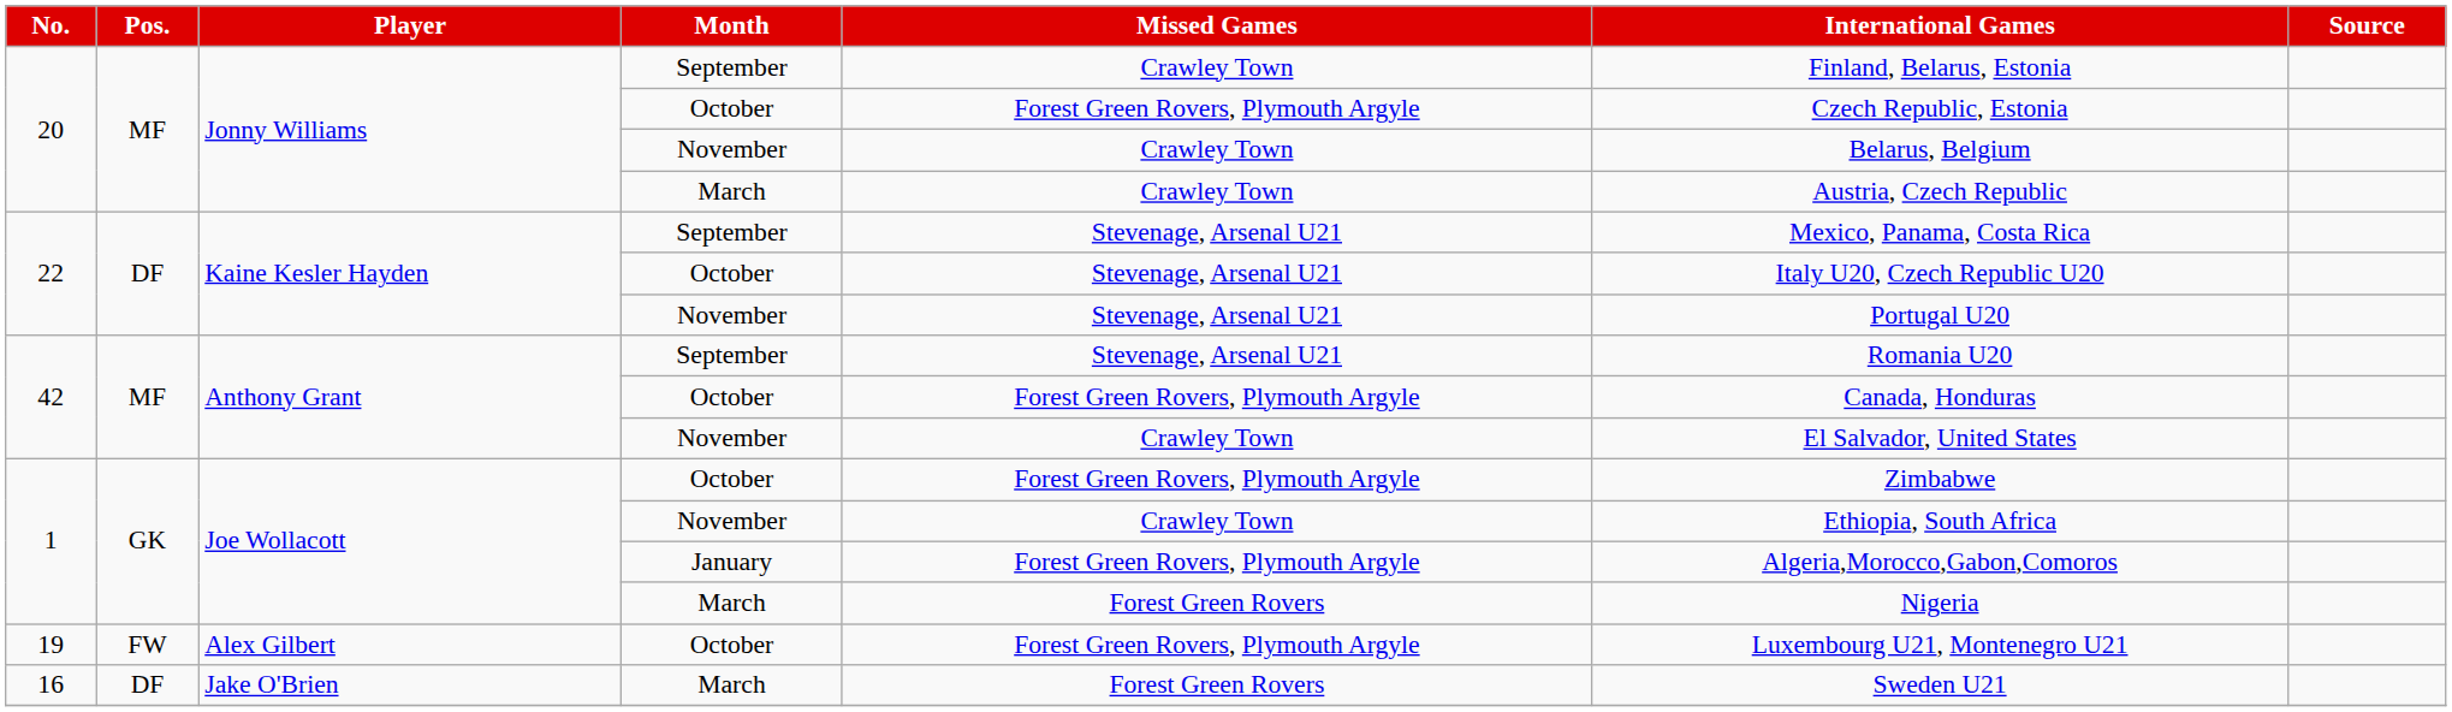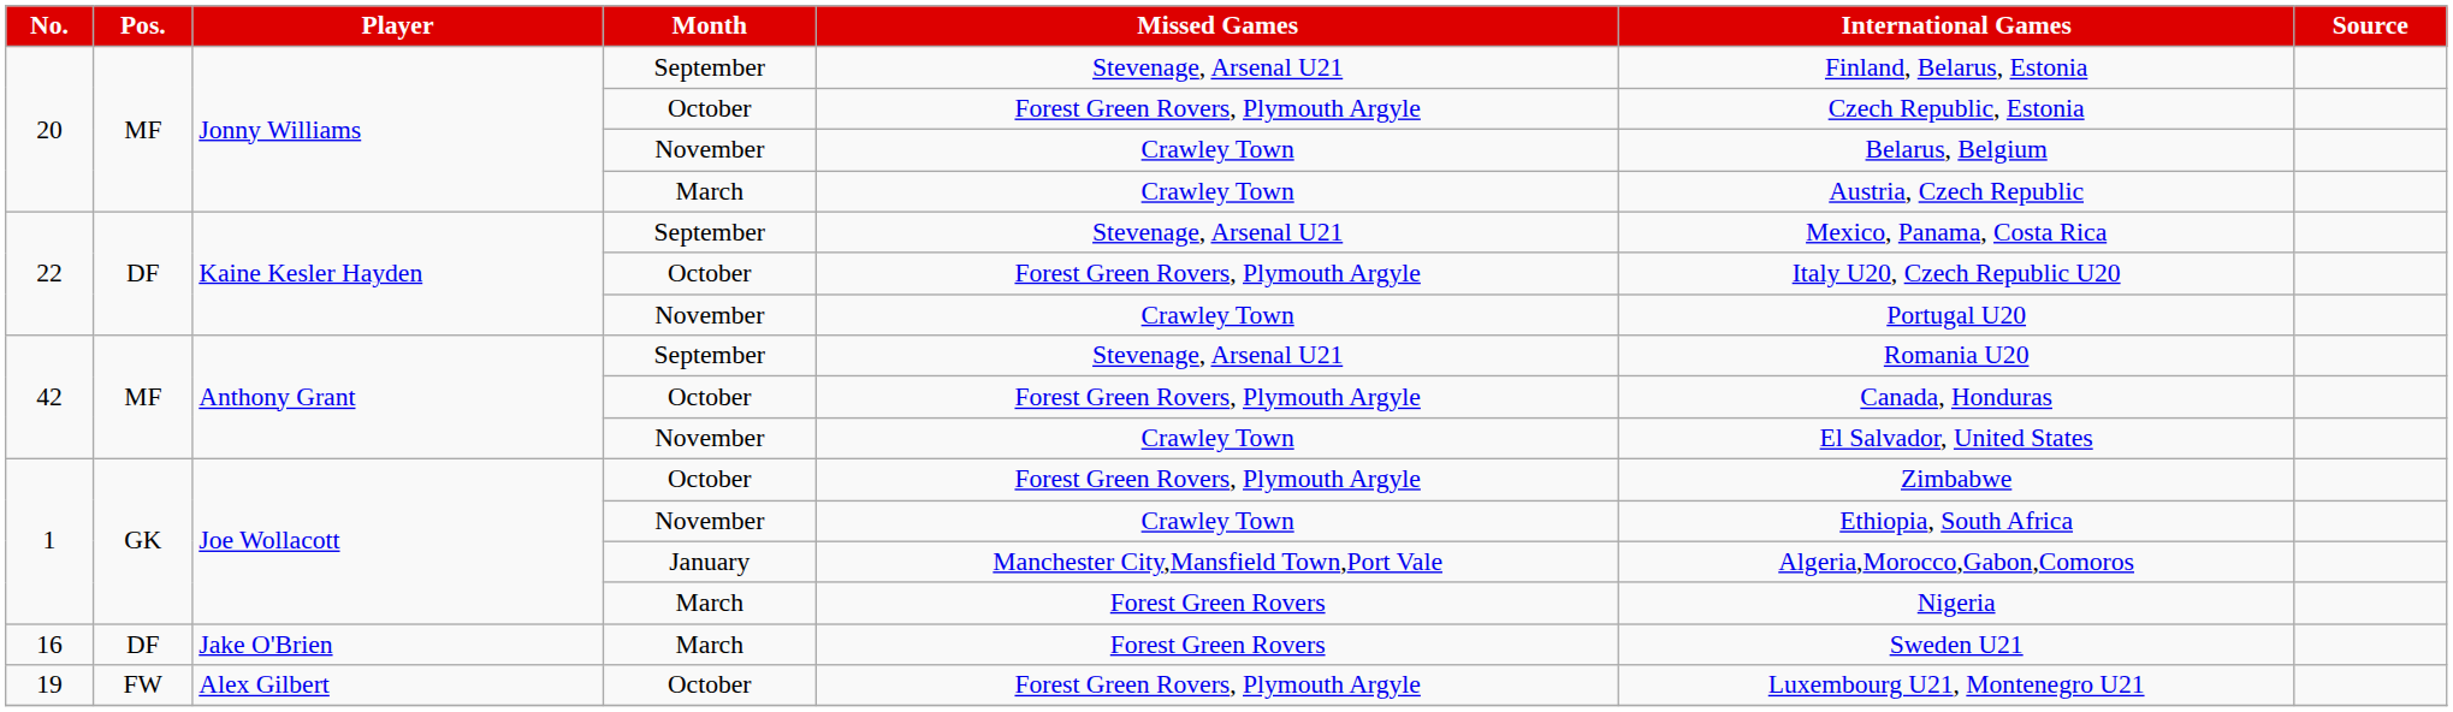20 / September | Missed Games: Crawley Town -> Stevenage, Arsenal U21
22 / October | Missed Games: Stevenage, Arsenal U21 -> Forest Green Rovers, Plymouth Argyle
22 / November | Missed Games: Stevenage, Arsenal U21 -> Crawley Town
1 / January | Missed Games: Forest Green Rovers, Plymouth Argyle -> Manchester City,Mansfield Town,Port Vale
rows swapped: 19 <-> 16
